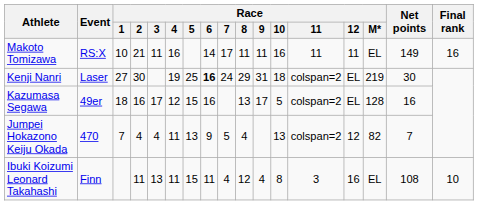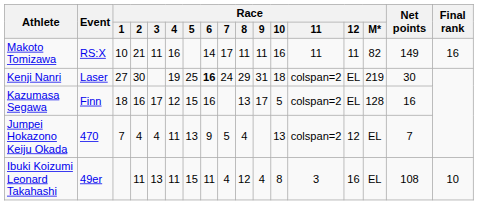Makoto Tomizawa | Race / M*: EL -> 82
Kazumasa Segawa | Event: 49er -> Finn
Jumpei Hokazono Keiju Okada | Race / M*: 82 -> EL
Ibuki Koizumi Leonard Takahashi | Event: Finn -> 49er
